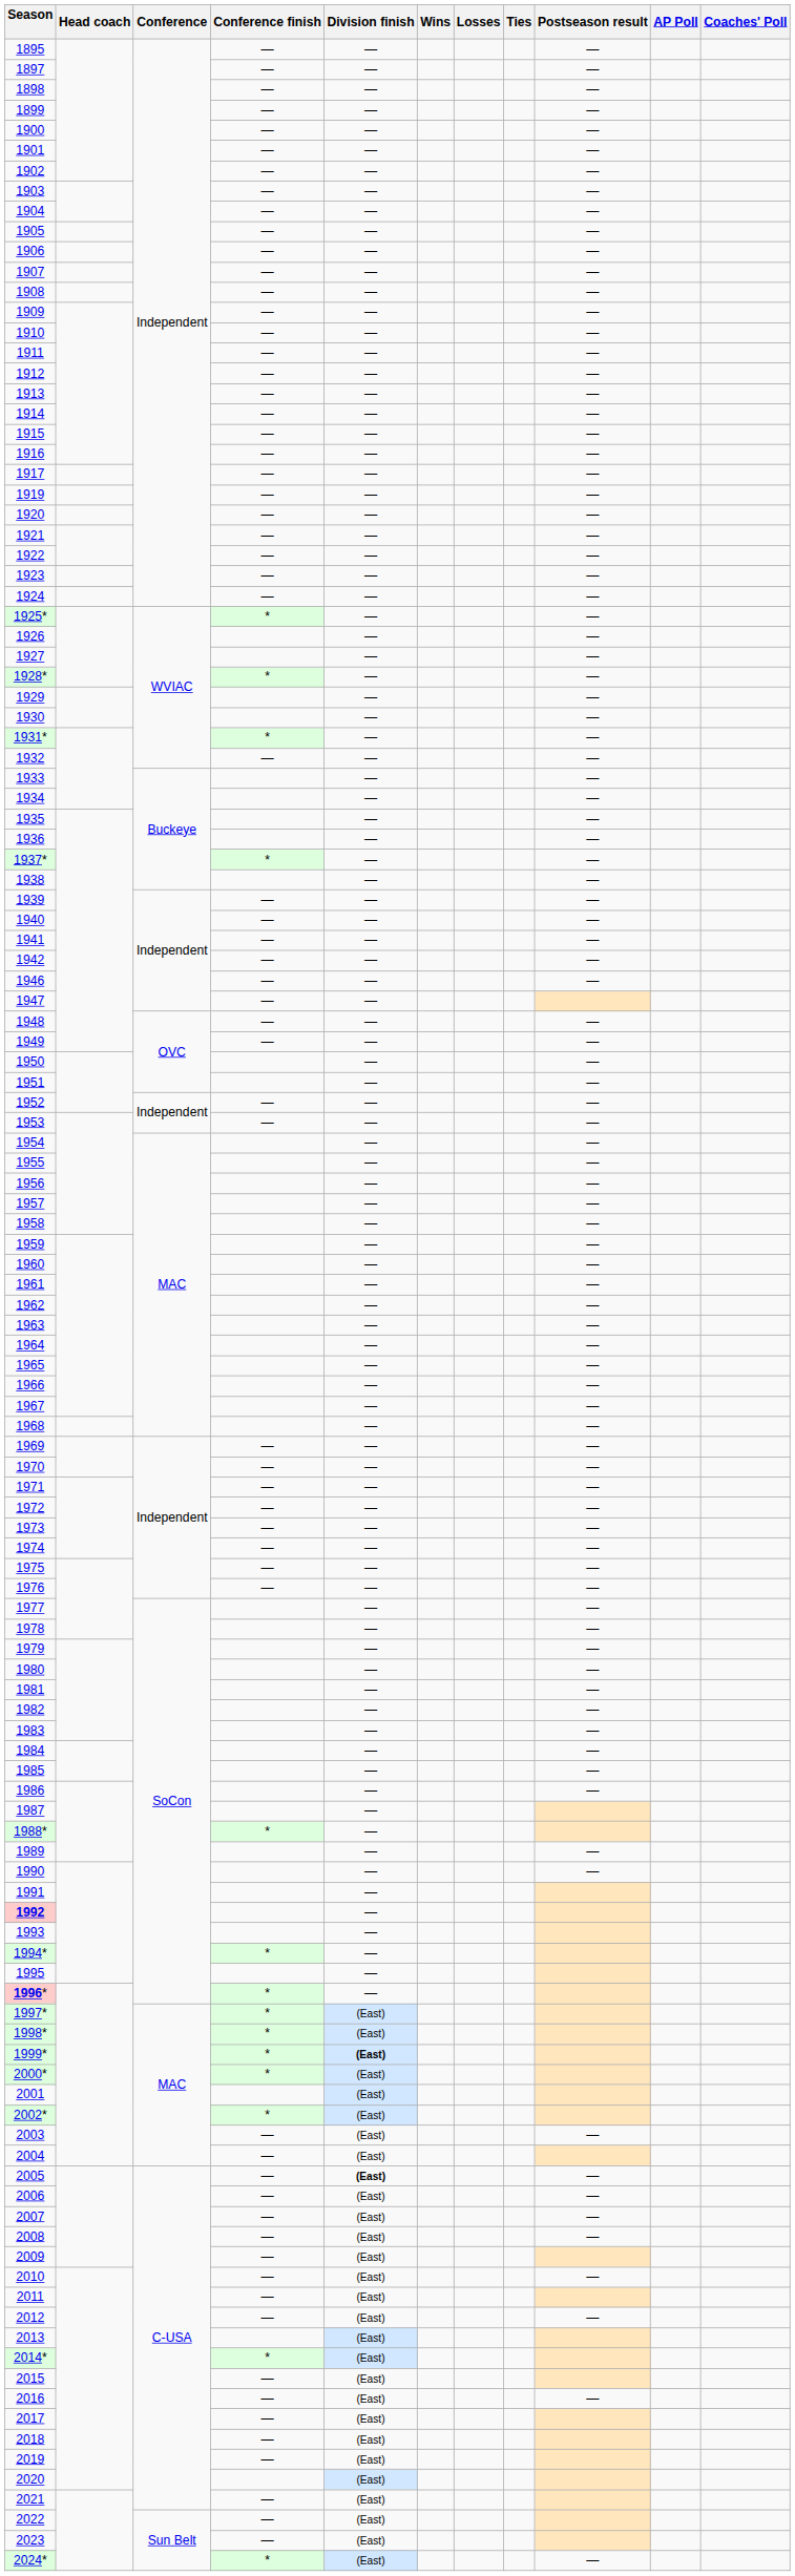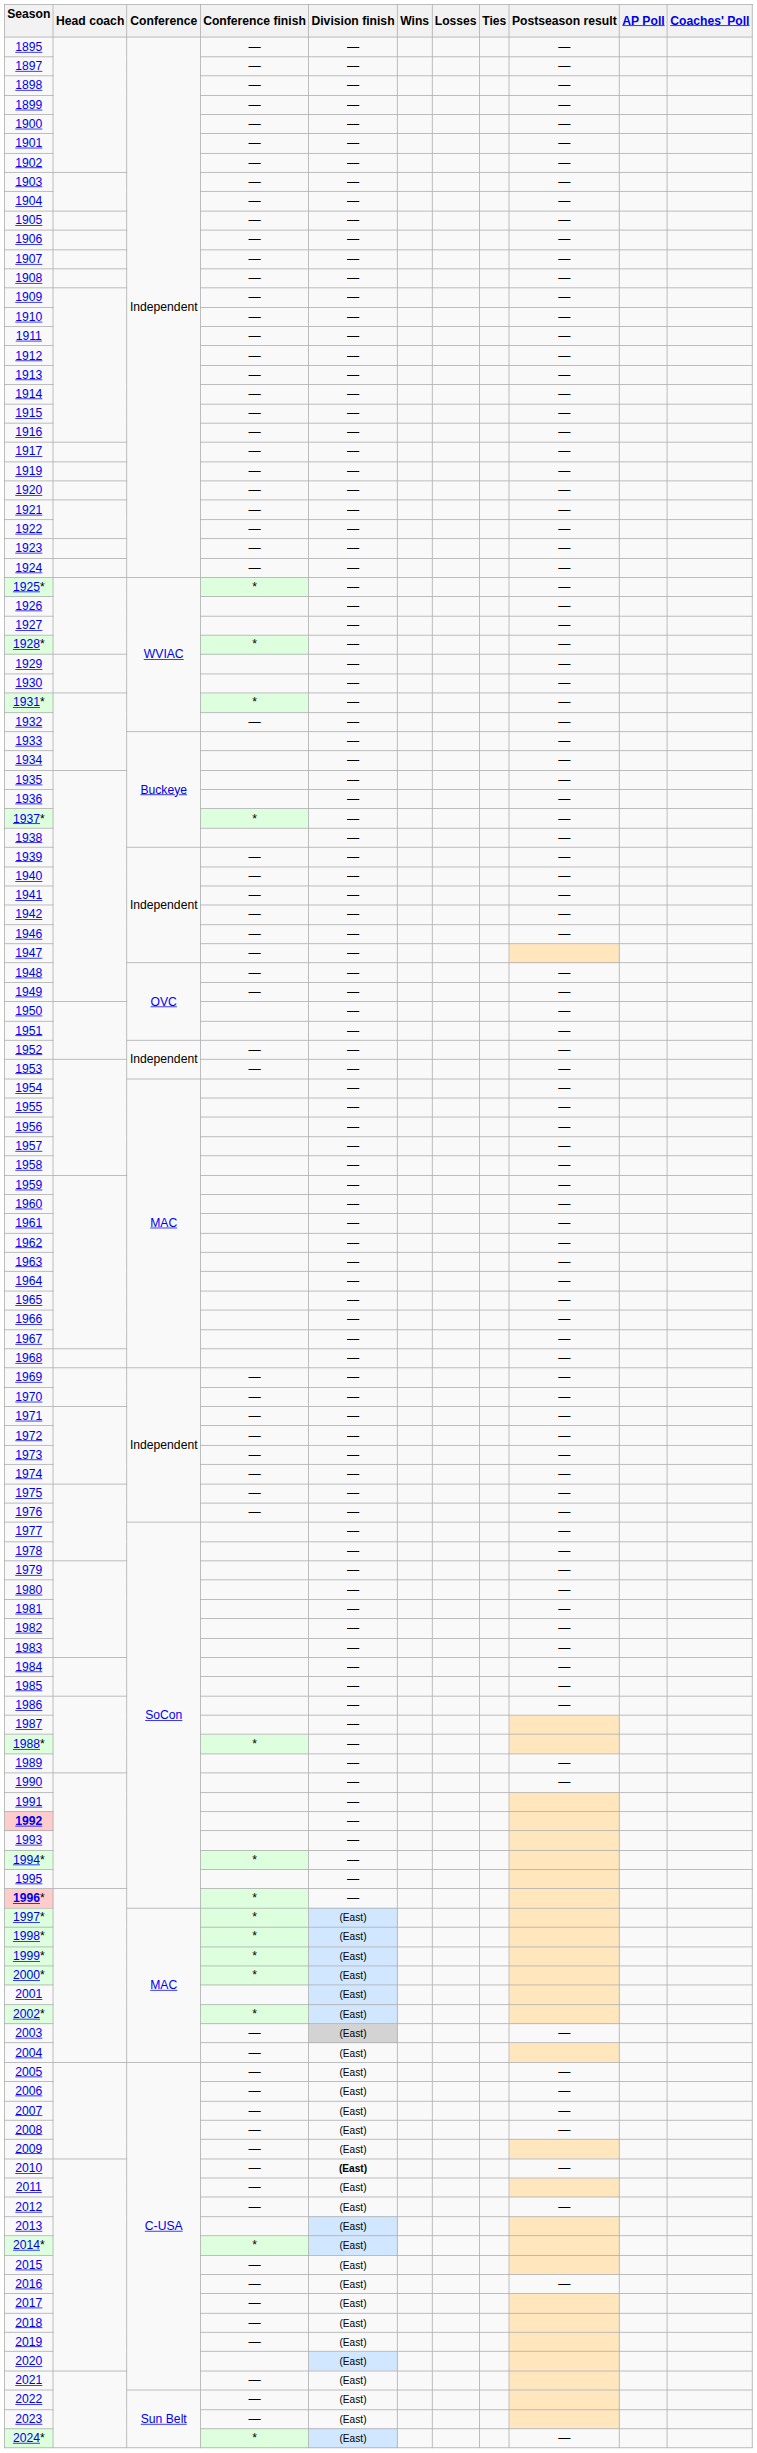1999* | Division finish: bold -> normal
2003 | Division finish: no background -> lightgrey background
2005 | Division finish: bold -> normal
2010 | Division finish: normal -> bold
